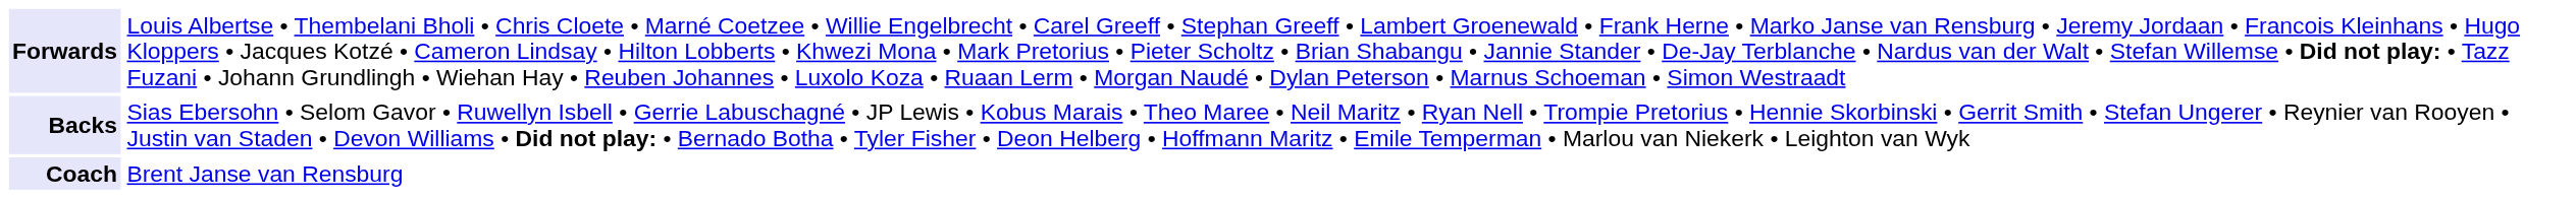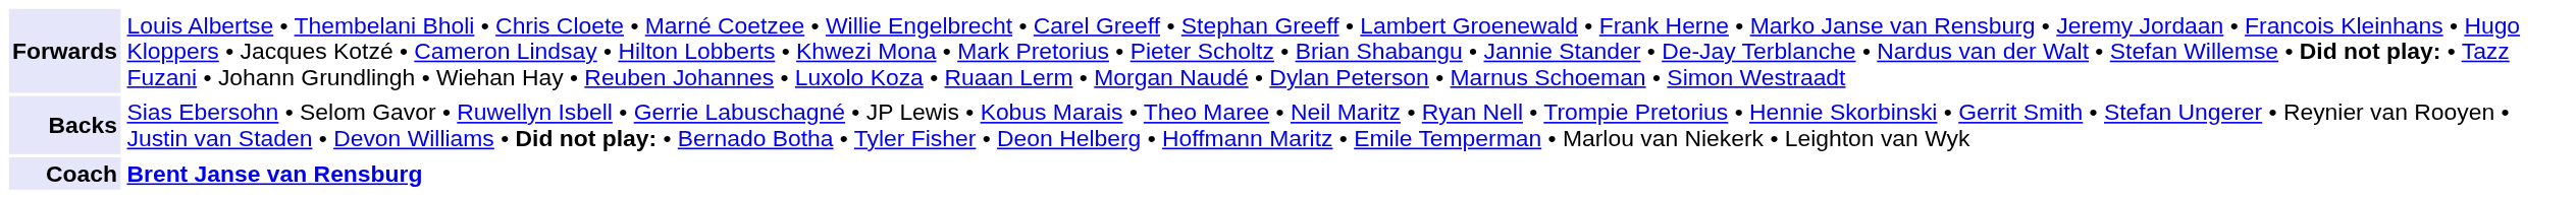Coach | column 2: normal -> bold
